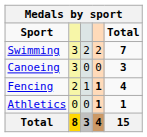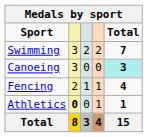Canoeing | Total: no background -> paleturquoise background
Fencing | column 4: bold -> normal
Athletics | column 2: normal -> bold
Athletics | column 4: bold -> normal
